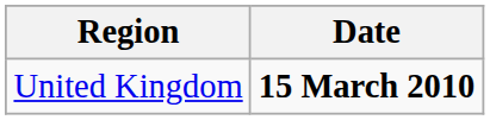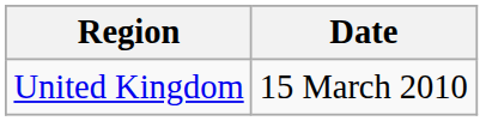United Kingdom | Date: bold -> normal
